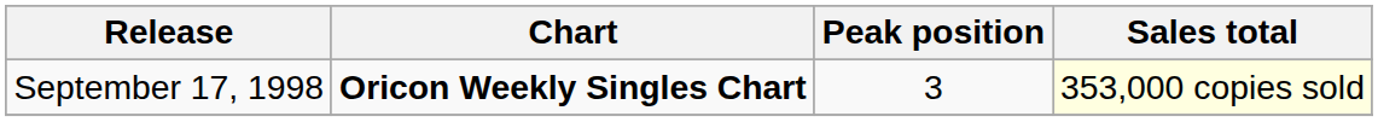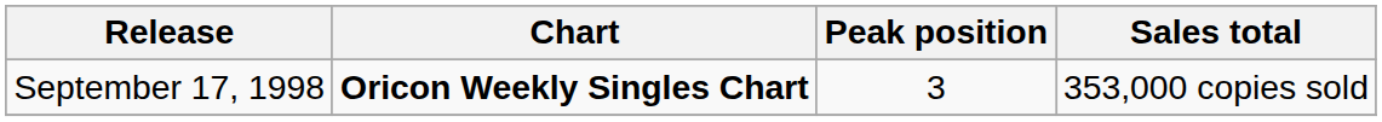September 17, 1998 | Sales total: lightyellow background -> no background
